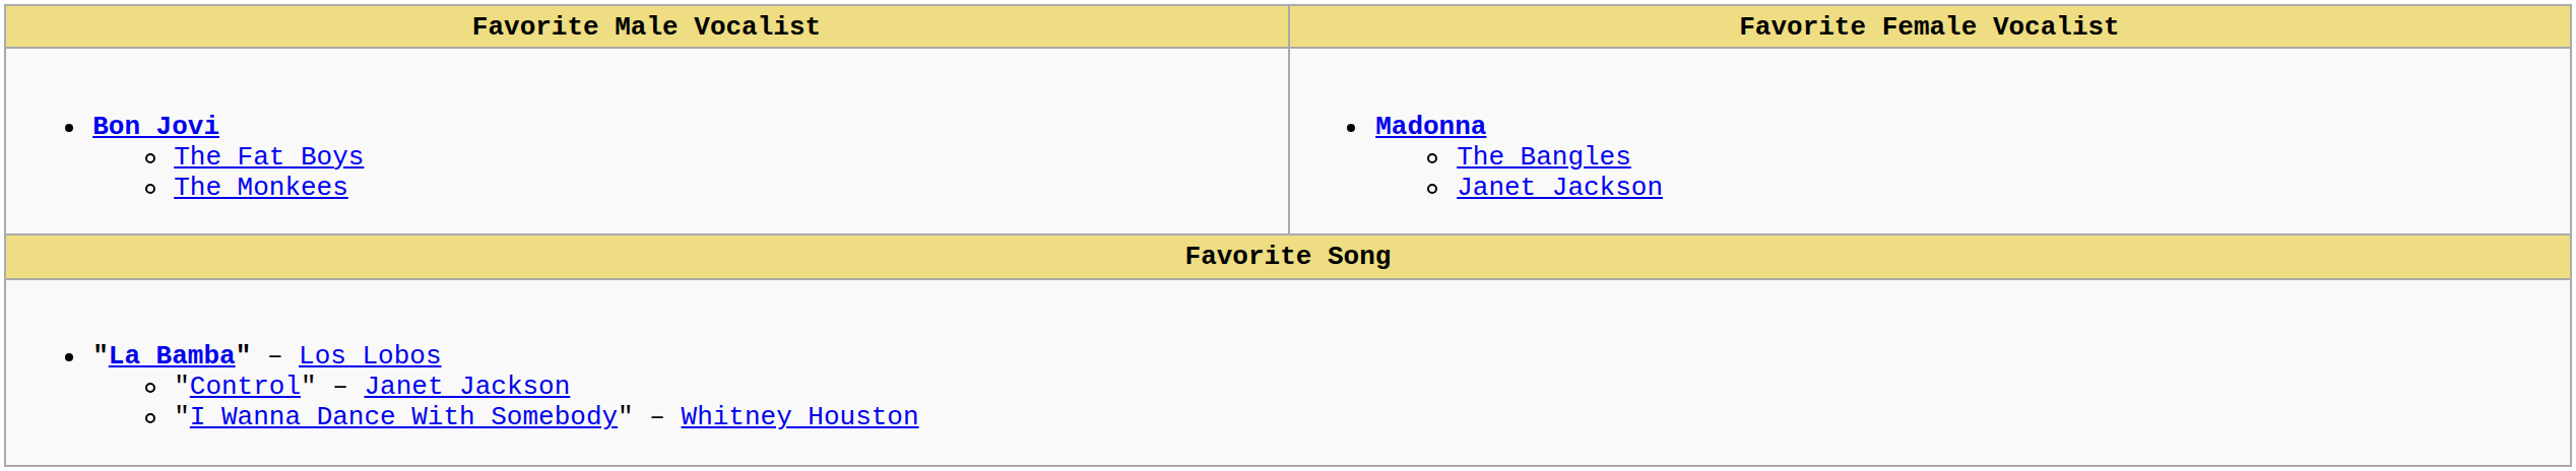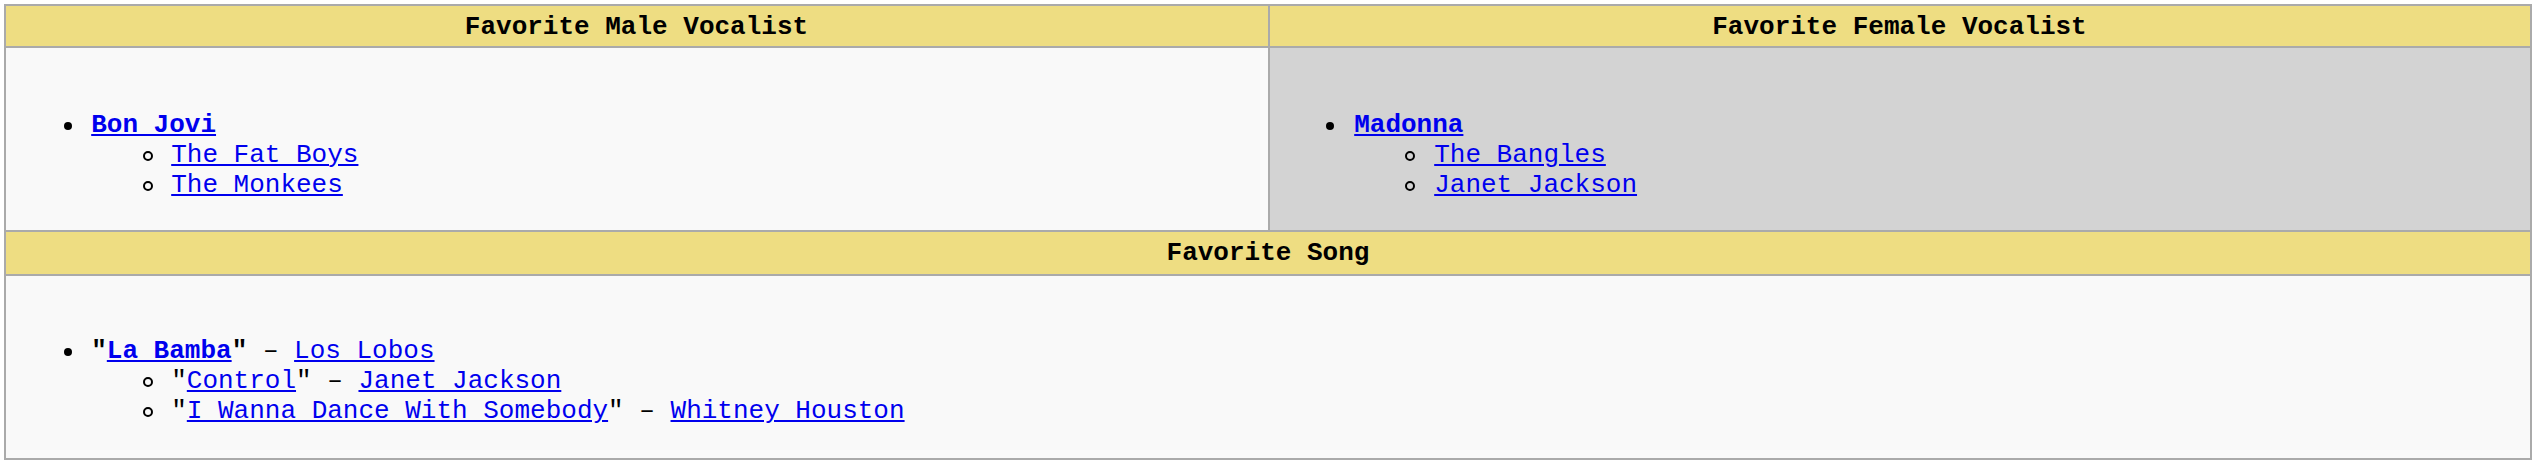Bon Jovi The Fat Boys The Monkees | Favorite Female Vocalist: no background -> lightgrey background
